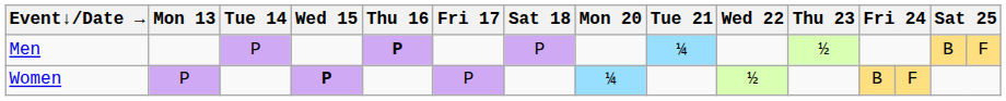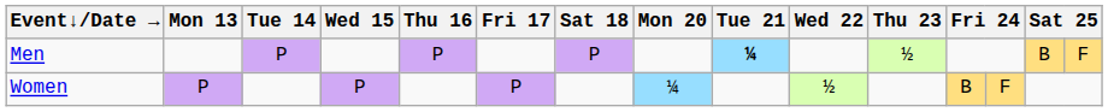Men | Thu 16: bold -> normal
Men | Tue 21: normal -> bold
Women | Wed 15: bold -> normal
